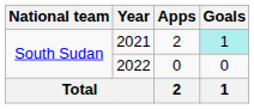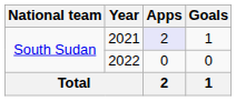2021 | Apps: no background -> lavender background
2021 | Goals: paleturquoise background -> no background
